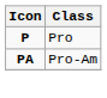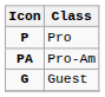+ row: G | Guest
